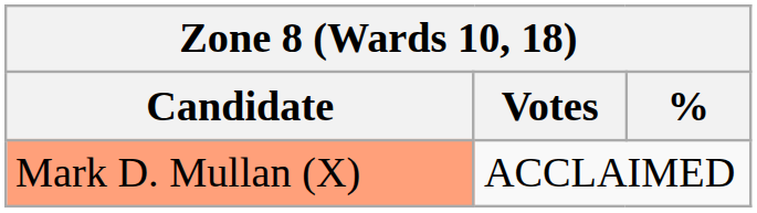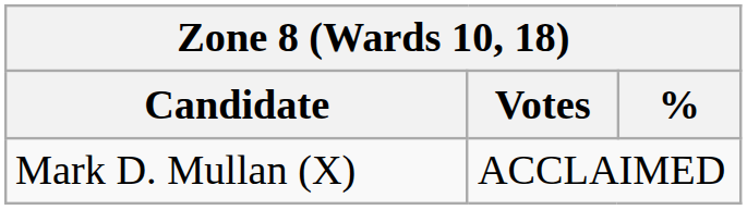Mark D. Mullan (X) | Candidate: lightsalmon background -> no background
